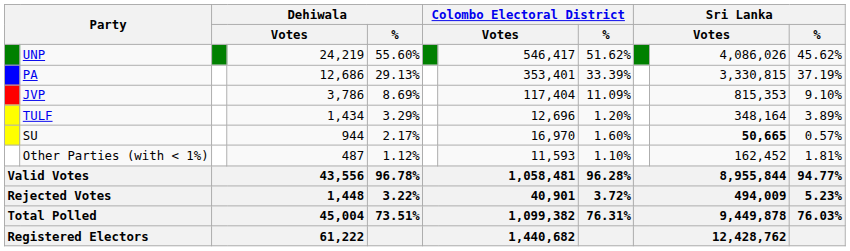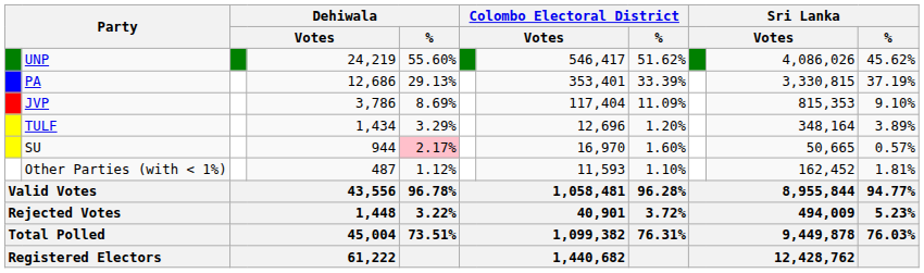SU | Dehiwala / %: no background -> pink background
SU | column 10: bold -> normal
